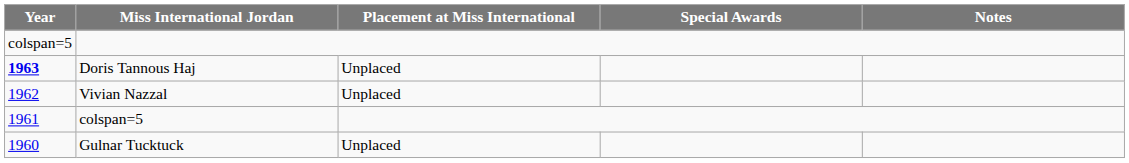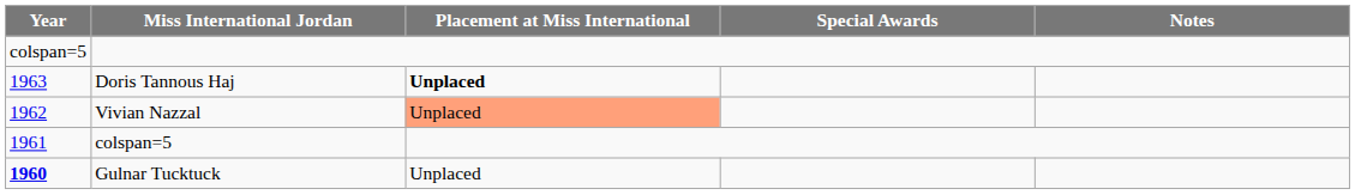Doris Tannous Haj | Year: bold -> normal
Doris Tannous Haj | Placement at Miss International: normal -> bold
Vivian Nazzal | Placement at Miss International: no background -> lightsalmon background
Gulnar Tucktuck | Year: normal -> bold
